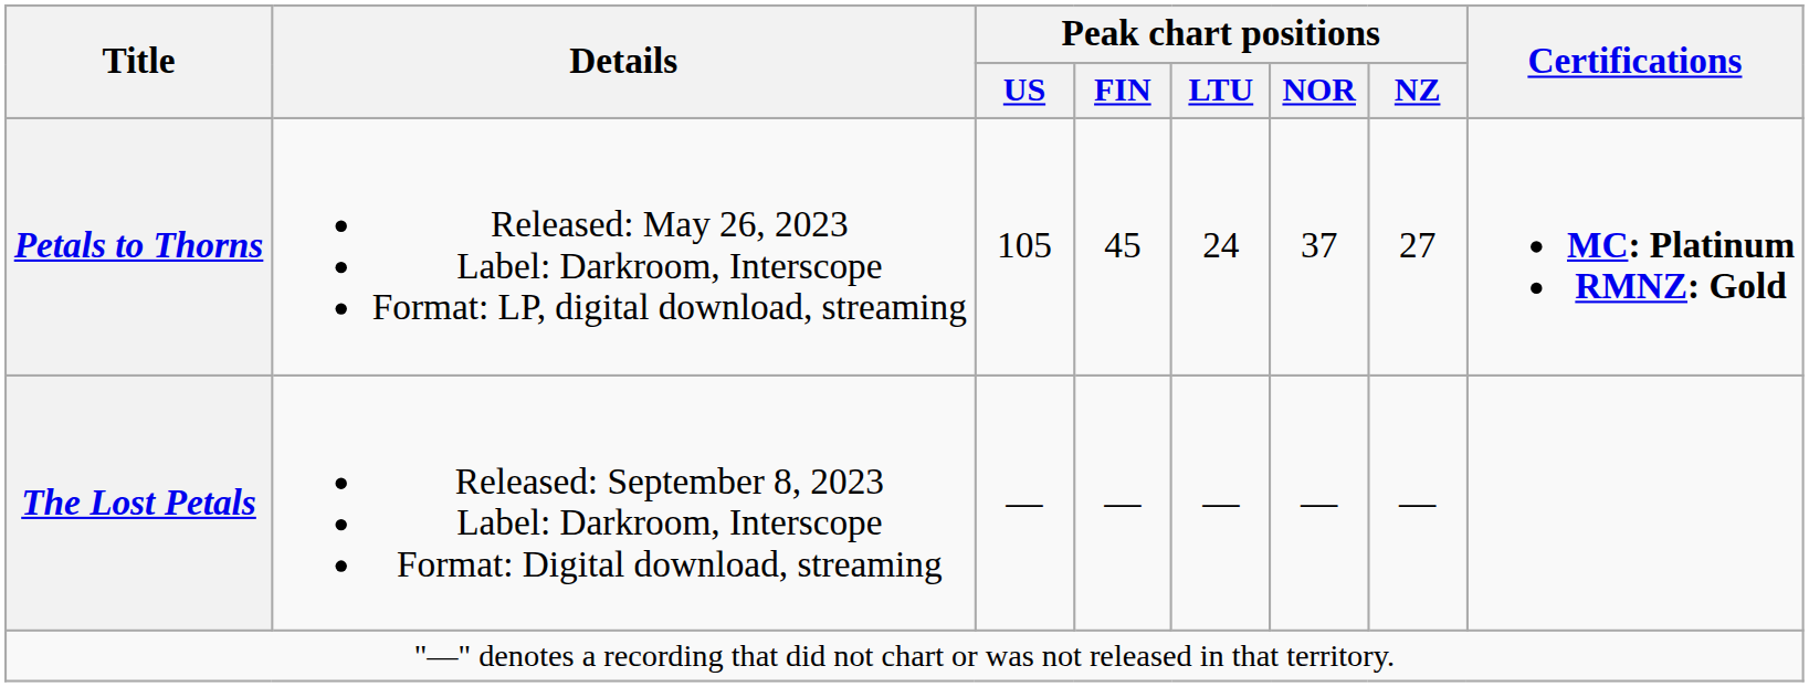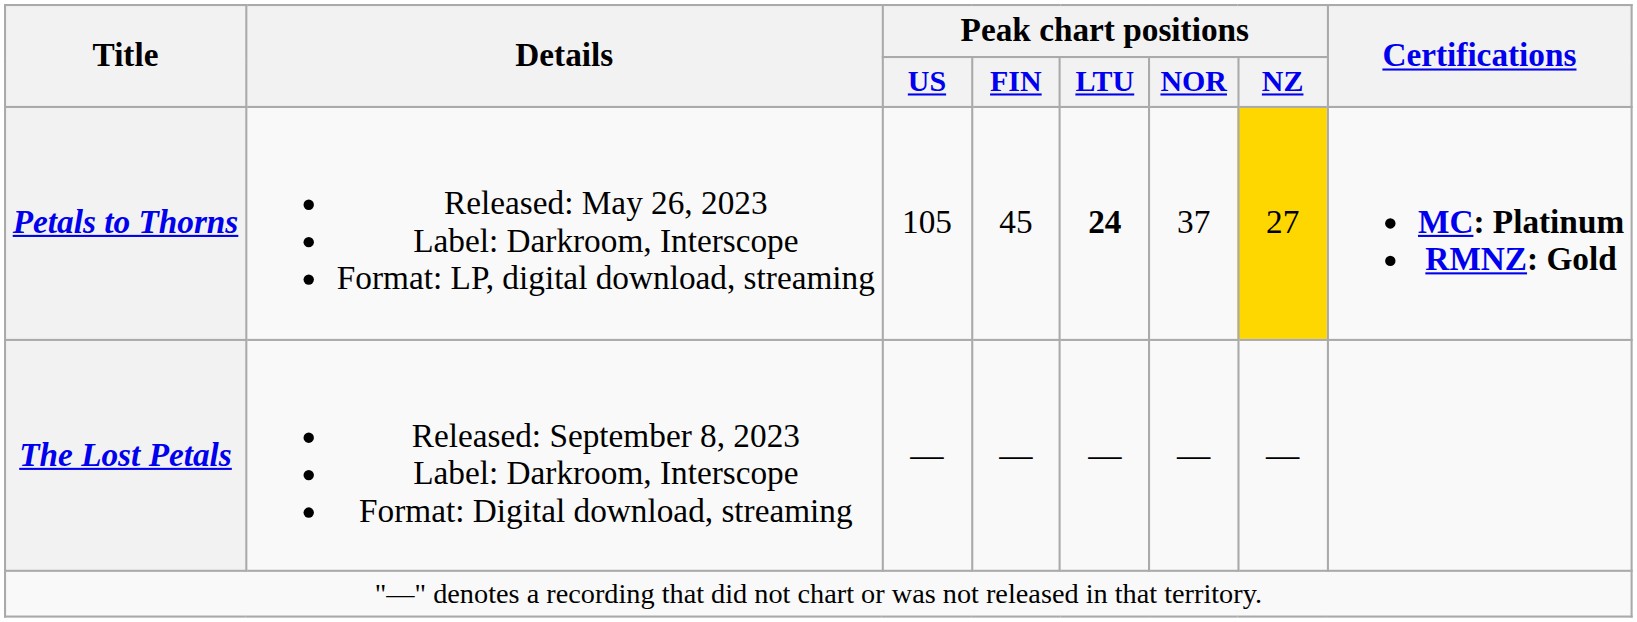Petals to Thorns | Peak chart positions / LTU: normal -> bold
Petals to Thorns | Peak chart positions / NZ: no background -> gold background
